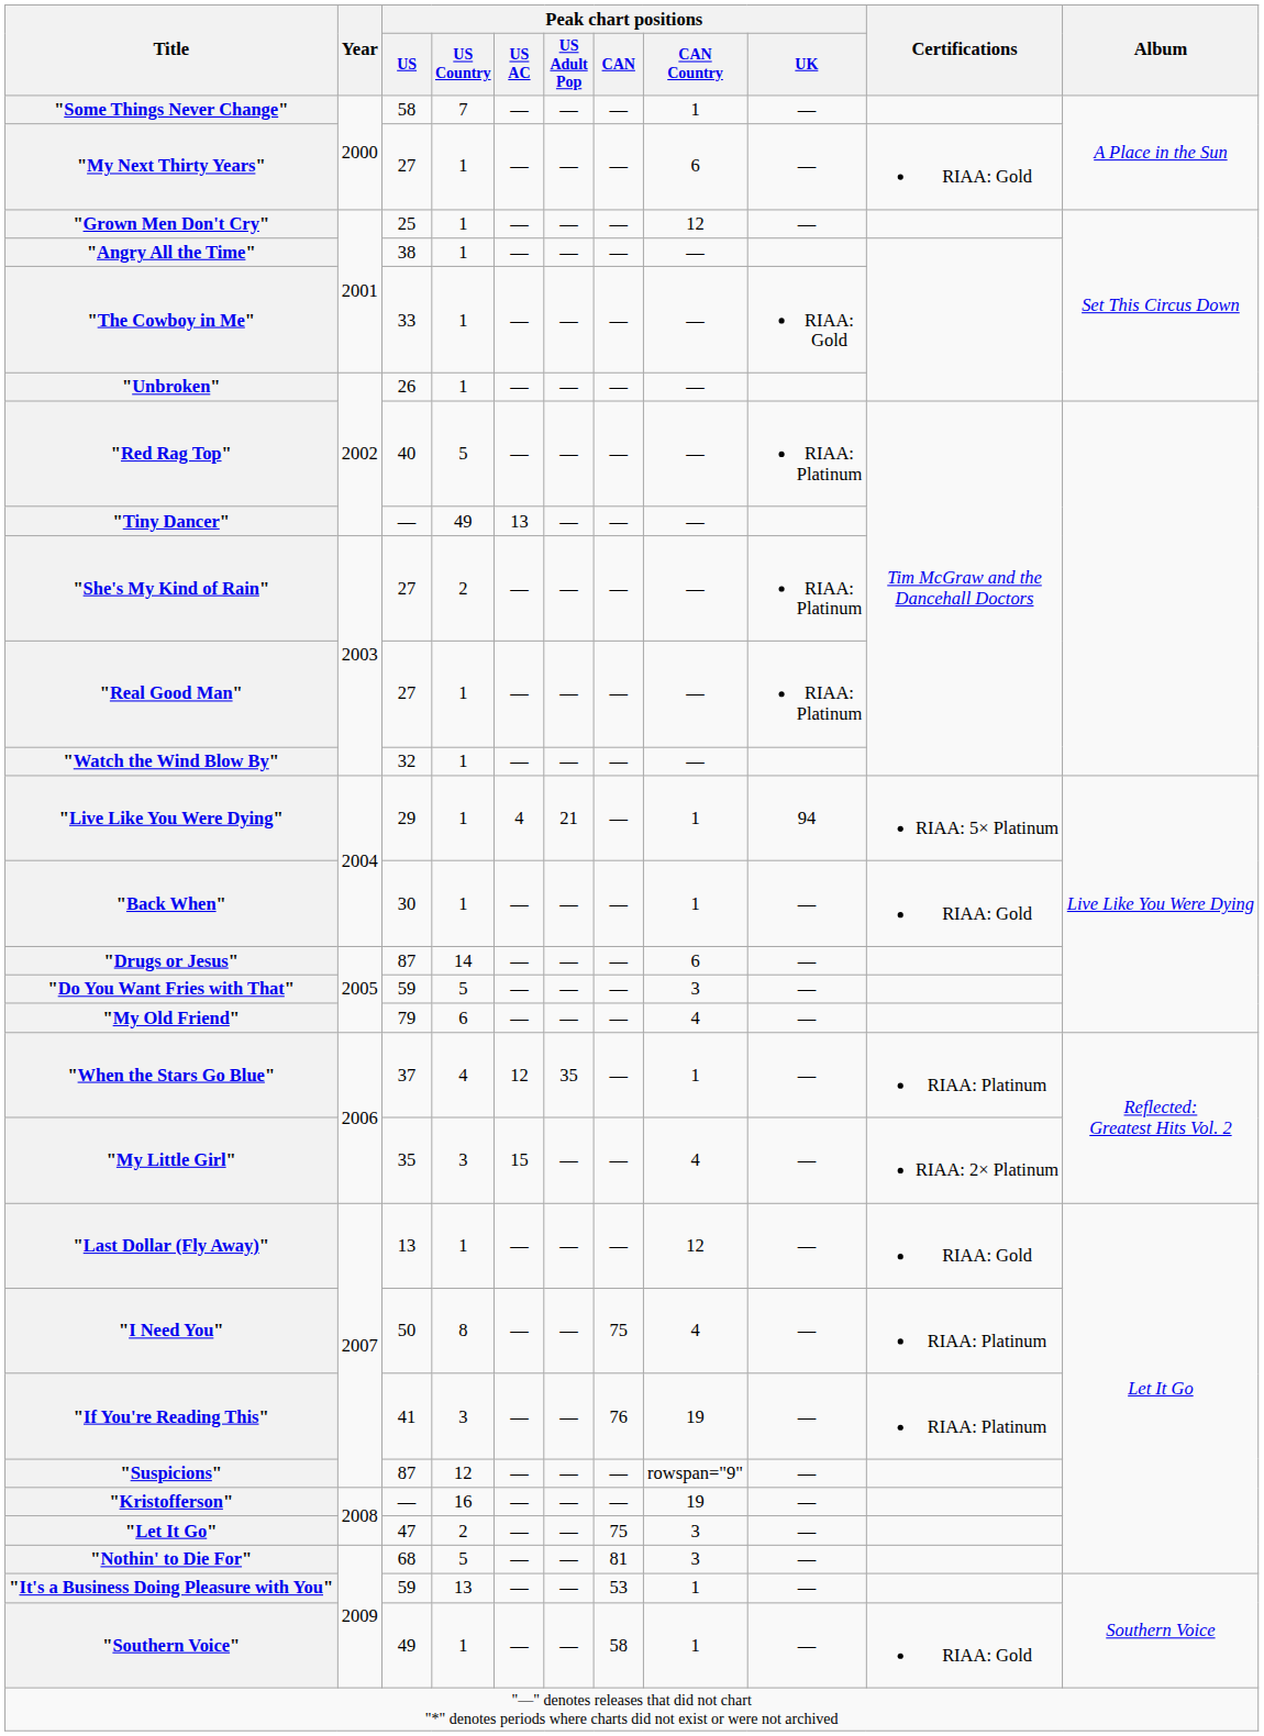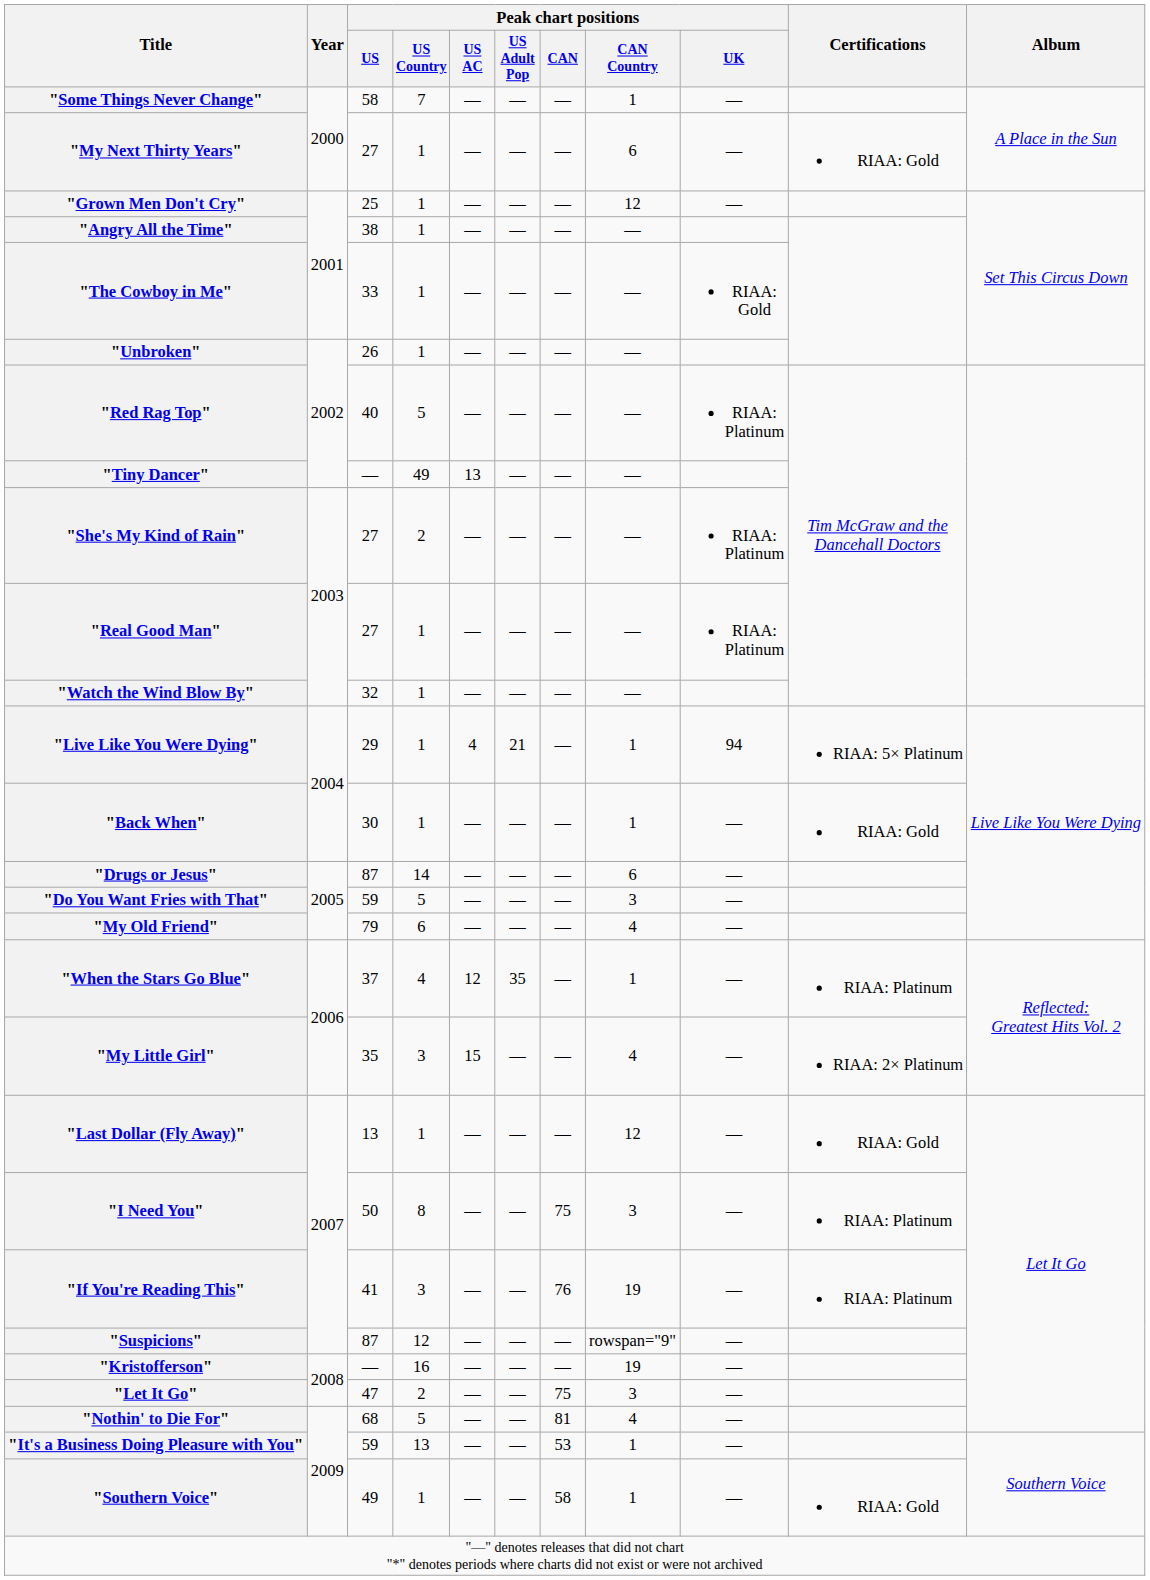"I Need You" | Peak chart positions / CAN Country: 4 -> 3
"Nothin' to Die For" | Peak chart positions / CAN Country: 3 -> 4
